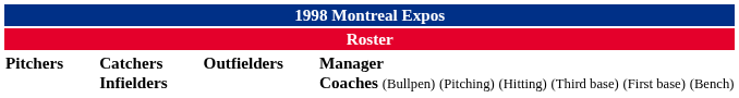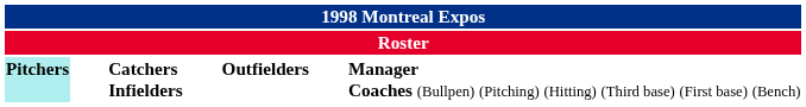Pitchers | column 1: no background -> paleturquoise background
